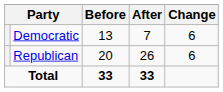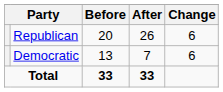rows swapped: Republican <-> Democratic
